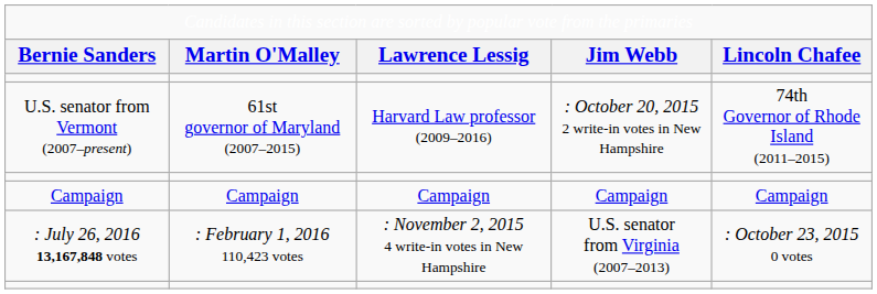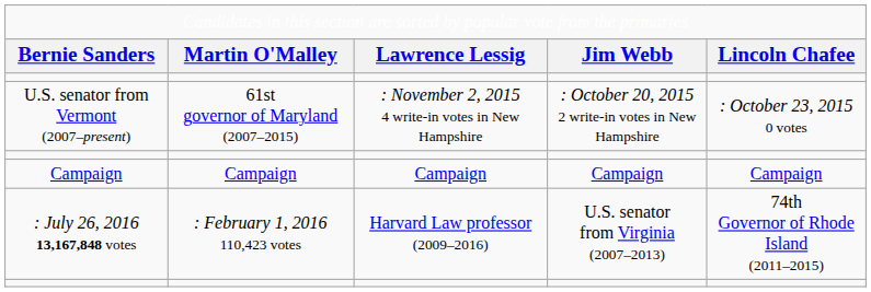U.S. senator from Vermont (2007–present) | column 3: Harvard Law professor (2009–2016) -> : November 2, 2015 4 write-in votes in New Hampshire
U.S. senator from Vermont (2007–present) | column 5: 74th Governor of Rhode Island (2011–2015) -> : October 23, 2015 0 votes
: July 26, 2016 13,167,848 votes | column 3: : November 2, 2015 4 write-in votes in New Hampshire -> Harvard Law professor (2009–2016)
: July 26, 2016 13,167,848 votes | column 5: : October 23, 2015 0 votes -> 74th Governor of Rhode Island (2011–2015)
